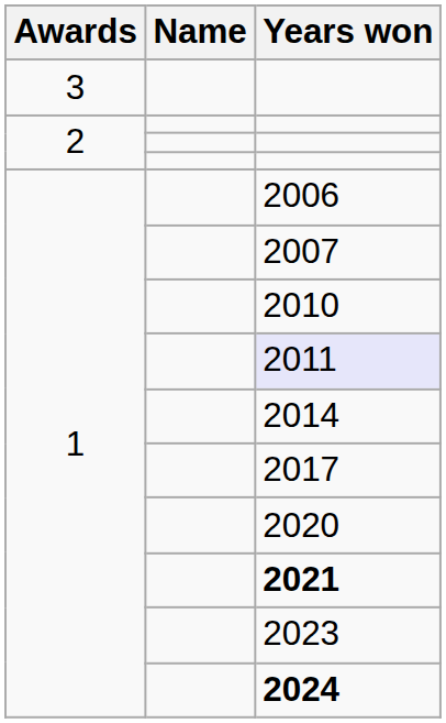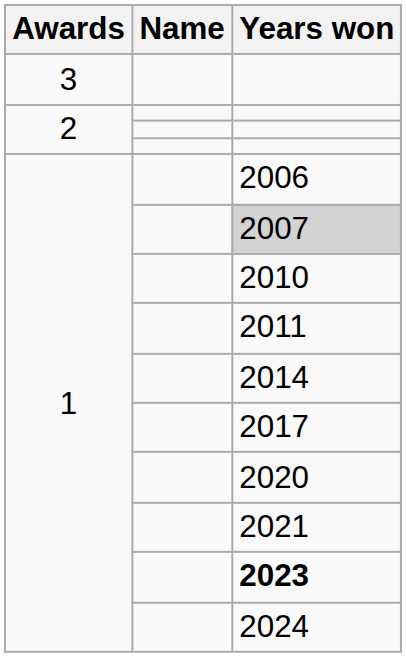2007 | Years won: no background -> lightgrey background
2011 | Years won: lavender background -> no background
2021 | Years won: bold -> normal
2023 | Years won: normal -> bold
2024 | Years won: bold -> normal
